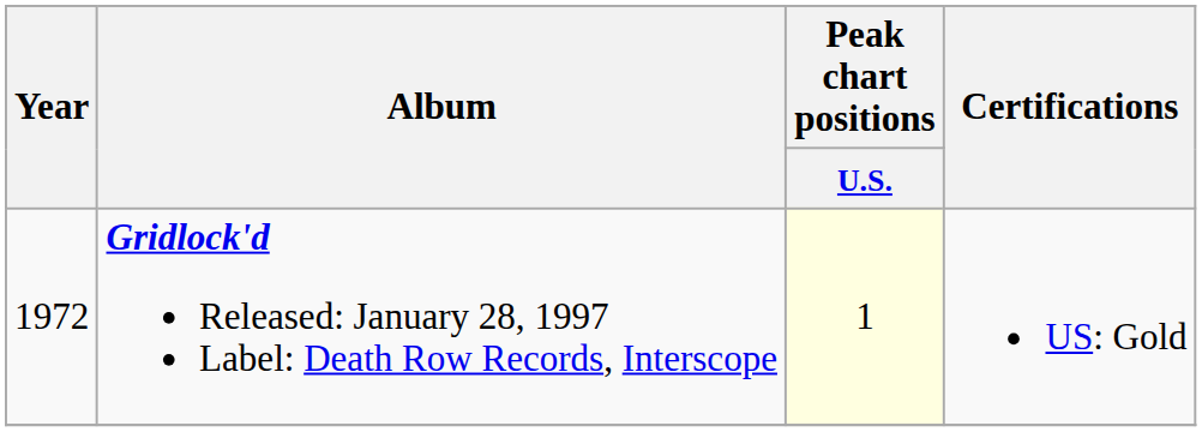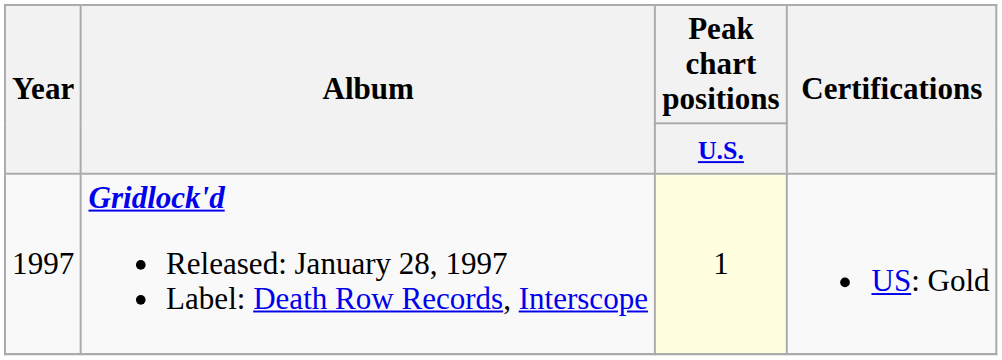row 3 | Year: 1972 -> 1997
